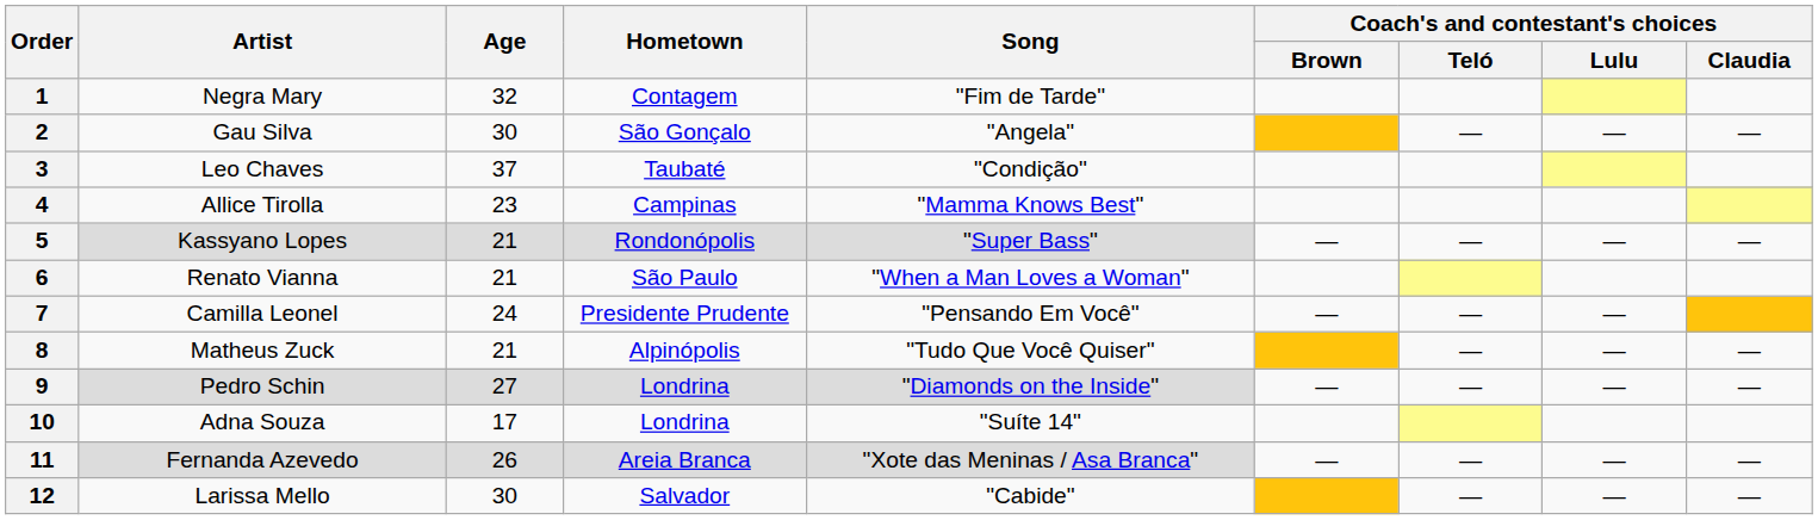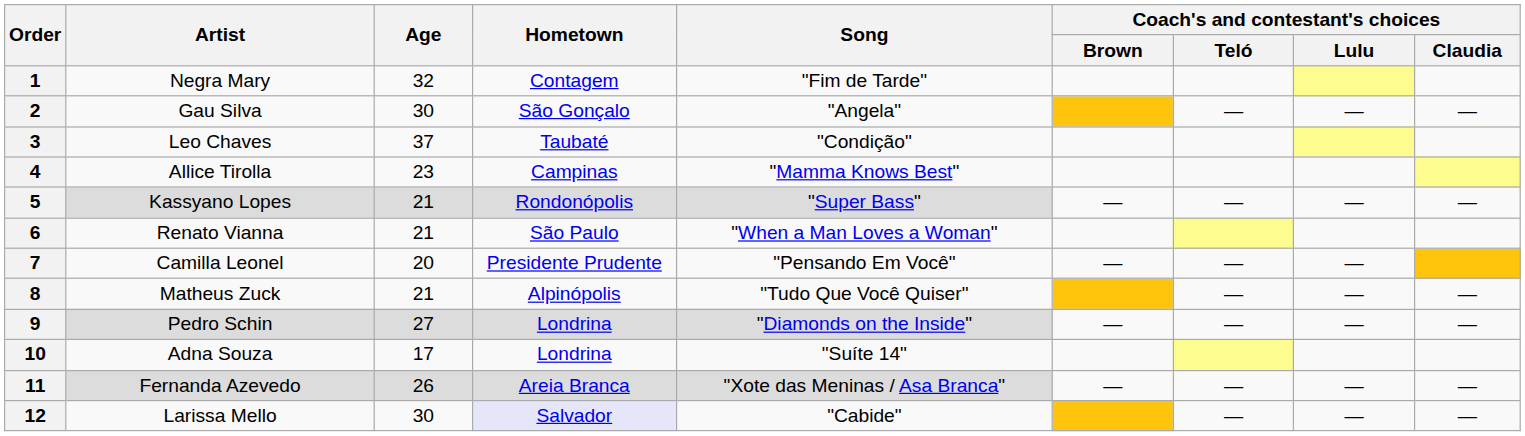7 | Age: 24 -> 20
12 | Hometown: no background -> lavender background
